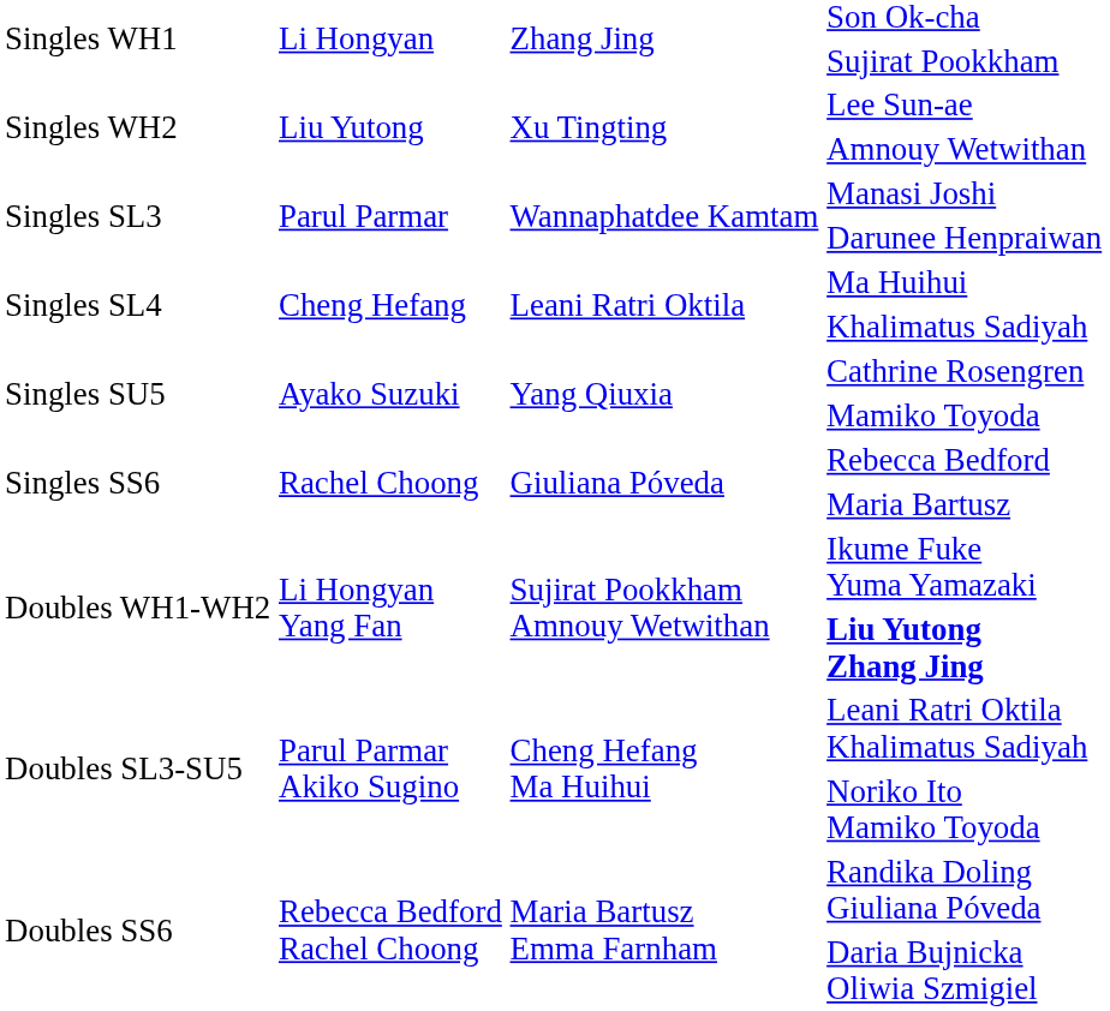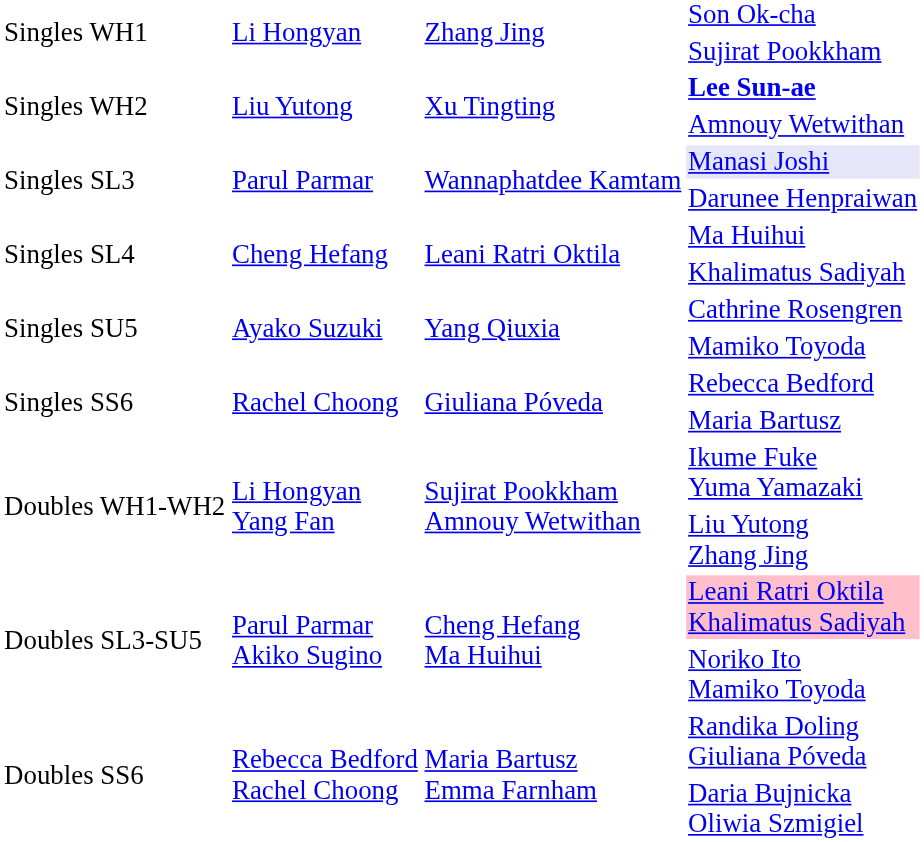Lee Sun-ae | column 4: normal -> bold
Manasi Joshi | column 4: no background -> lavender background
Liu Yutong Zhang Jing | column 4: bold -> normal
Leani Ratri Oktila Khalimatus Sadiyah | column 4: no background -> pink background
